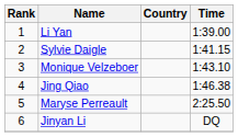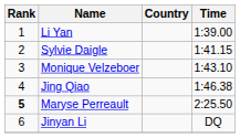Maryse Perreault | Rank: normal -> bold
